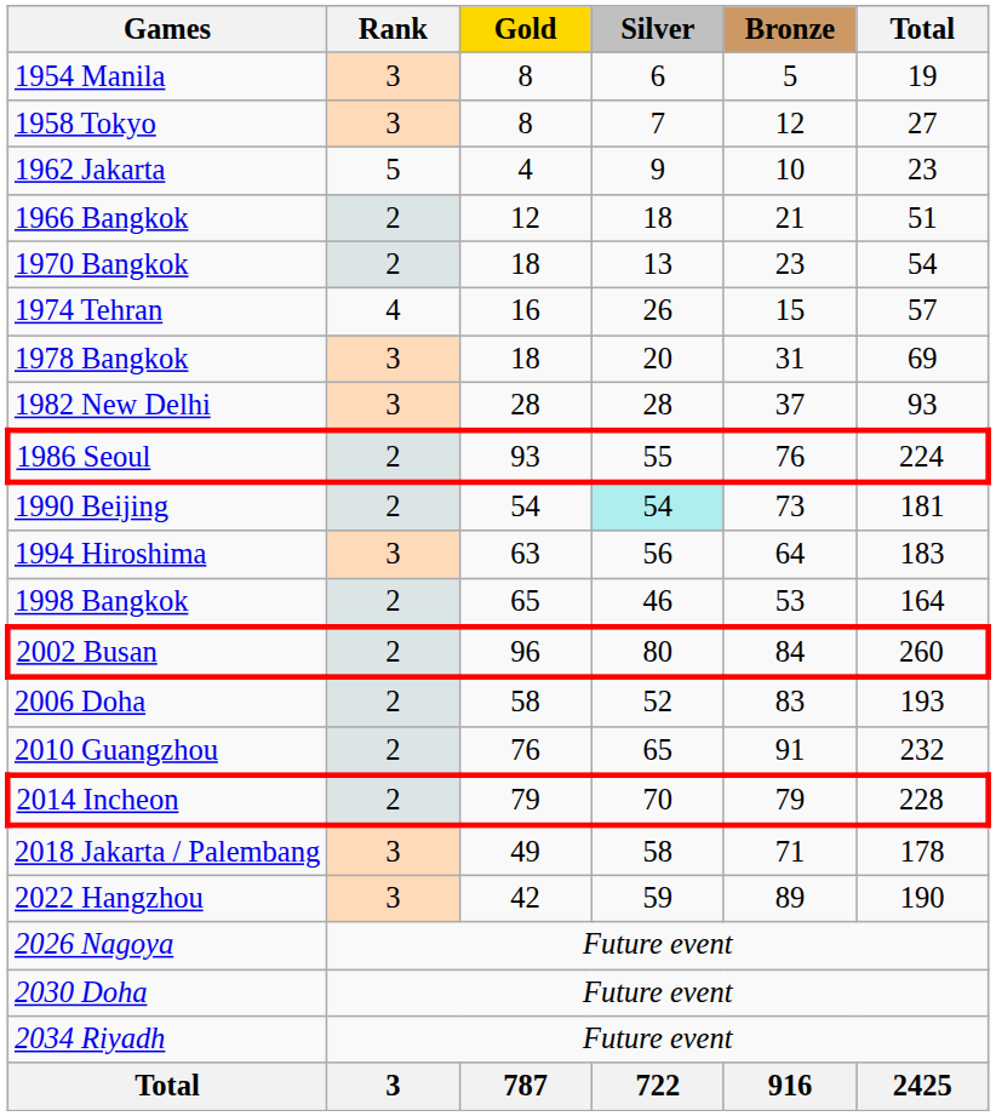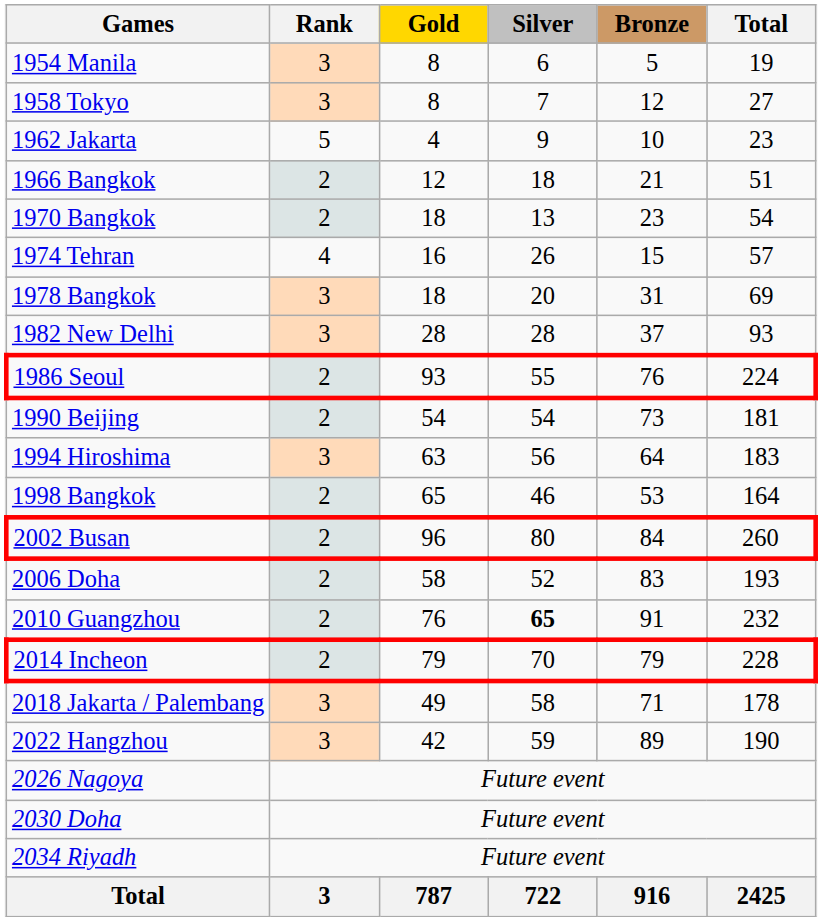1990 Beijing | Silver: paleturquoise background -> no background
2010 Guangzhou | Silver: normal -> bold
